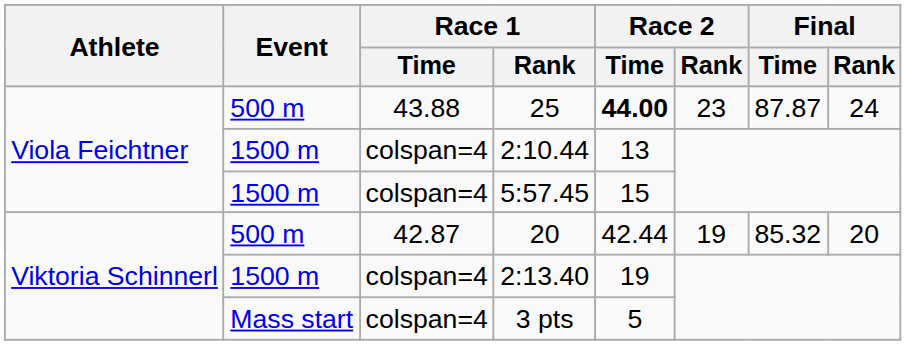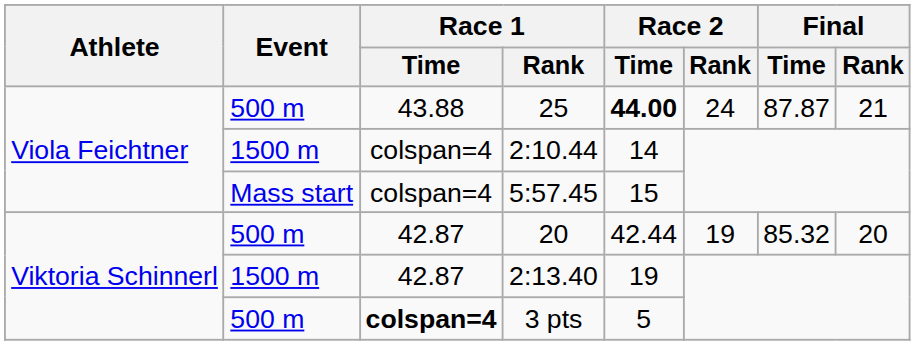25 | Race 2 / Rank: 23 -> 24
25 | Final / Rank: 24 -> 21
2:10.44 | Race 2 / Time: 13 -> 14
5:57.45 | Event: 1500 m -> Mass start
2:13.40 | Race 1 / Time: colspan=4 -> 42.87
3 pts | Event: Mass start -> 500 m
3 pts | Race 1 / Time: normal -> bold
